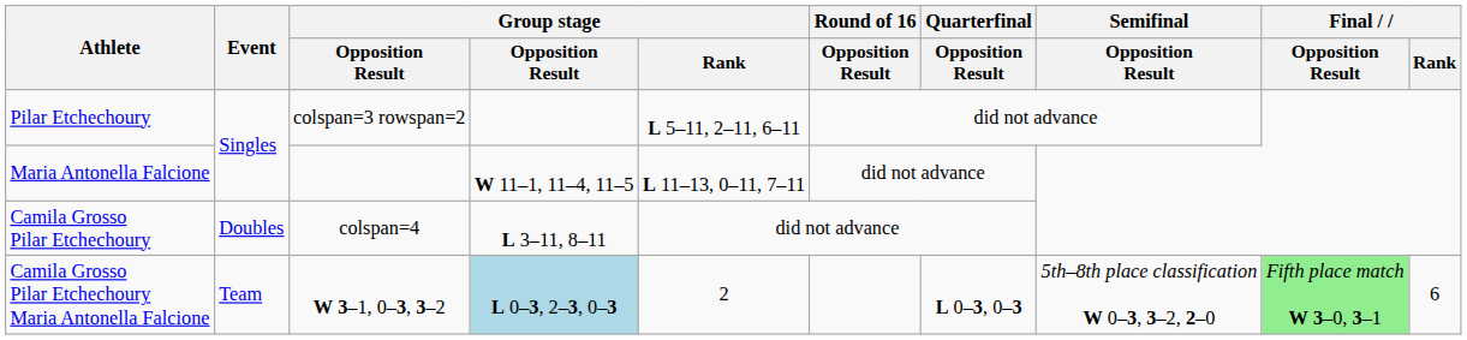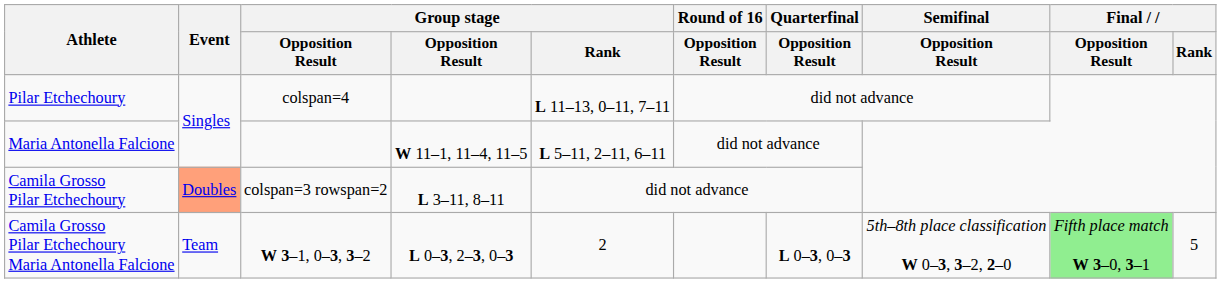Pilar Etchechoury | column 3: colspan=3 rowspan=2 -> colspan=4
Pilar Etchechoury | Group stage / Rank: L 5–11, 2–11, 6–11 -> L 11–13, 0–11, 7–11
Maria Antonella Falcione | Group stage / Rank: L 11–13, 0–11, 7–11 -> L 5–11, 2–11, 6–11
Camila Grosso Pilar Etchechoury | Event: no background -> lightsalmon background
Camila Grosso Pilar Etchechoury | column 3: colspan=4 -> colspan=3 rowspan=2
Camila Grosso Pilar Etchechoury Maria Antonella Falcione | column 4: lightblue background -> no background
Camila Grosso Pilar Etchechoury Maria Antonella Falcione | Final / Rank: 6 -> 5
